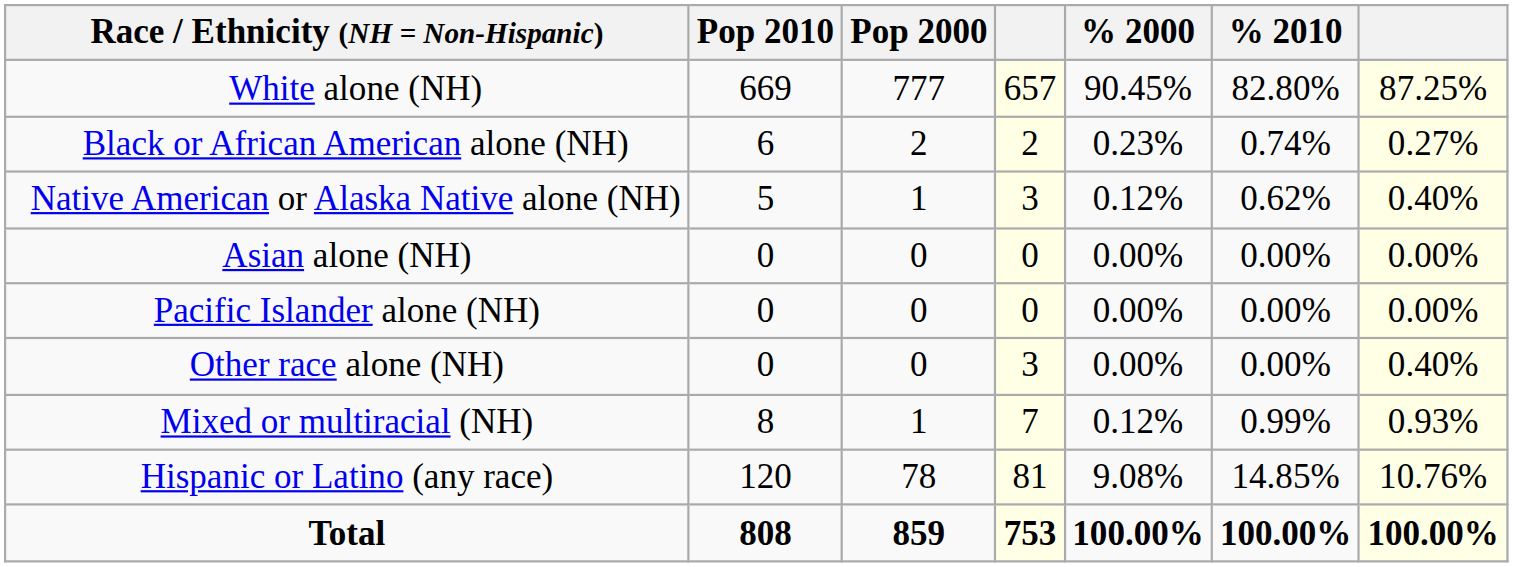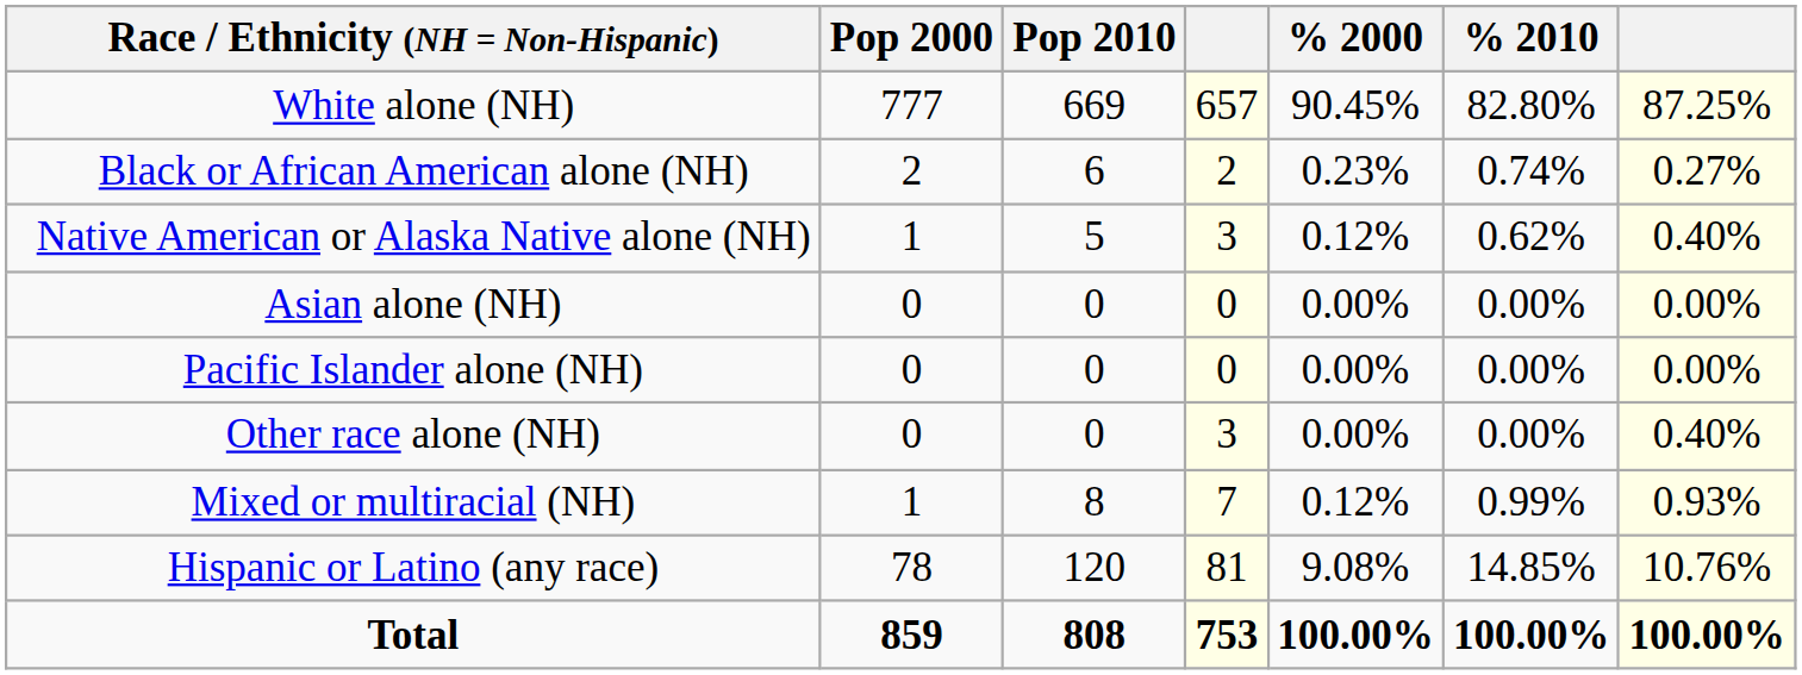columns swapped: Pop 2000 <-> Pop 2010
